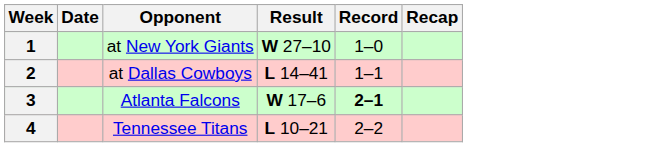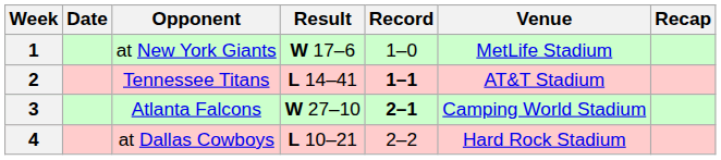+ column: Venue | MetLife Stadium | AT&T Stadium | Camping World Stadium | Hard Rock Stadium
1 | Result: W 27–10 -> W 17–6
2 | Opponent: at Dallas Cowboys -> Tennessee Titans
2 | Record: normal -> bold
3 | Result: W 17–6 -> W 27–10
4 | Opponent: Tennessee Titans -> at Dallas Cowboys
